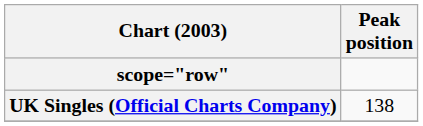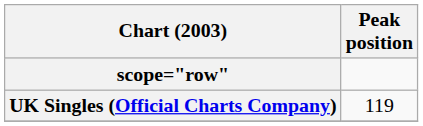UK Singles (Official Charts Company) | Peak position: 138 -> 119
